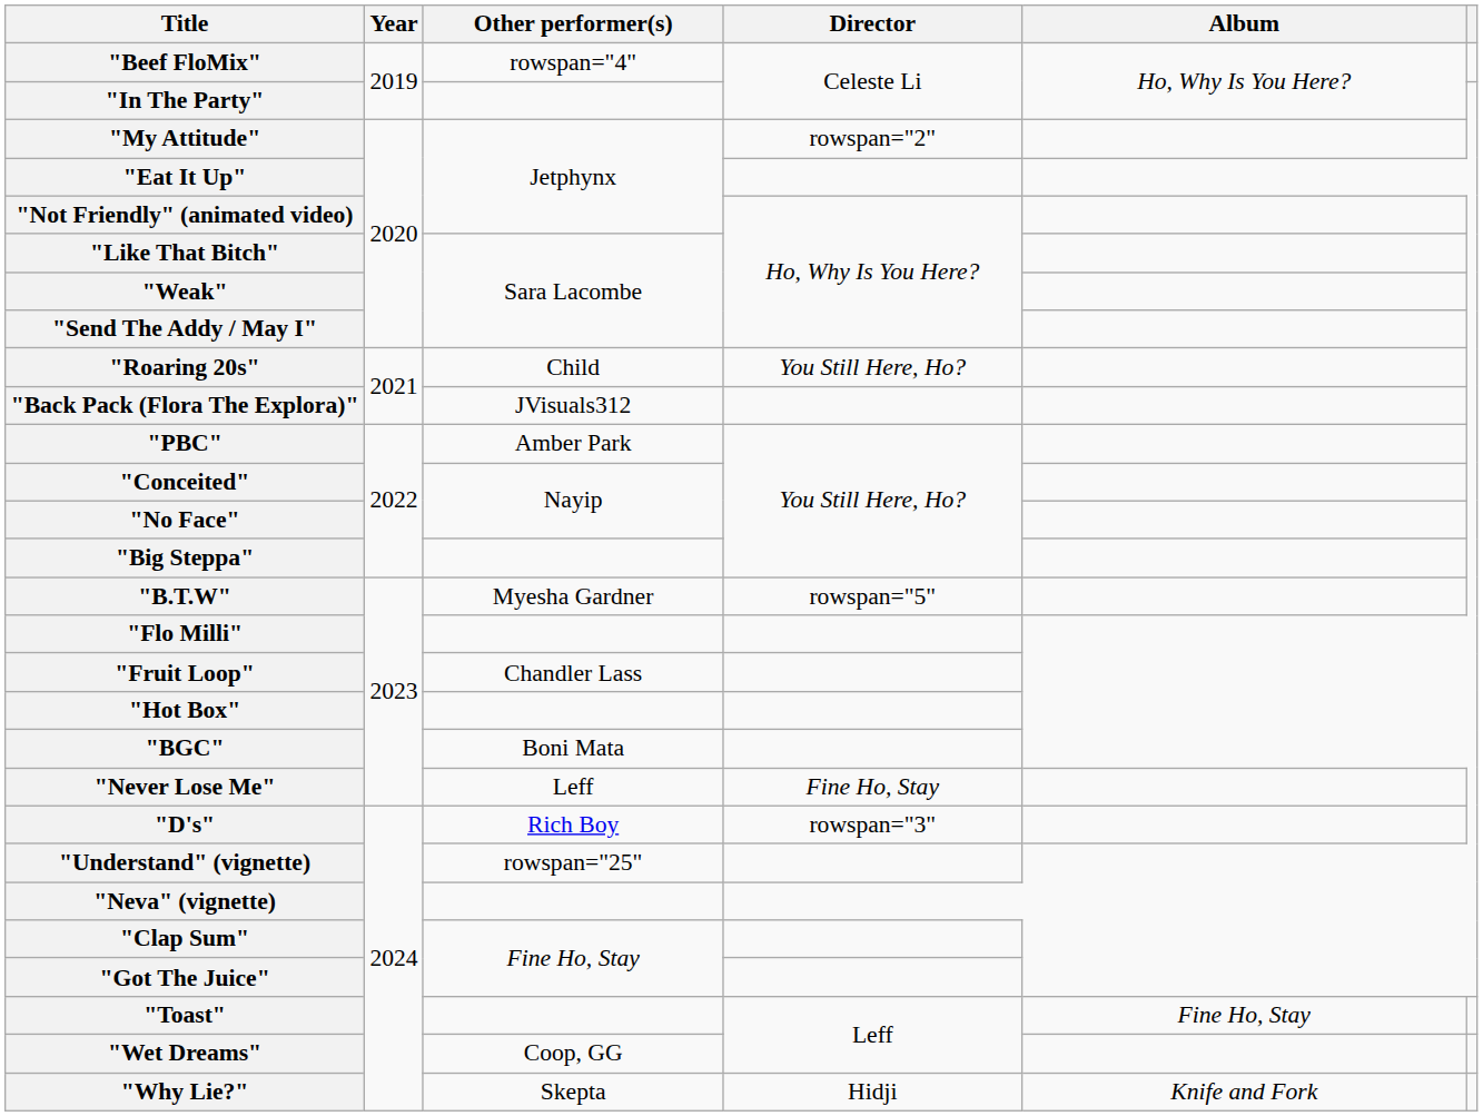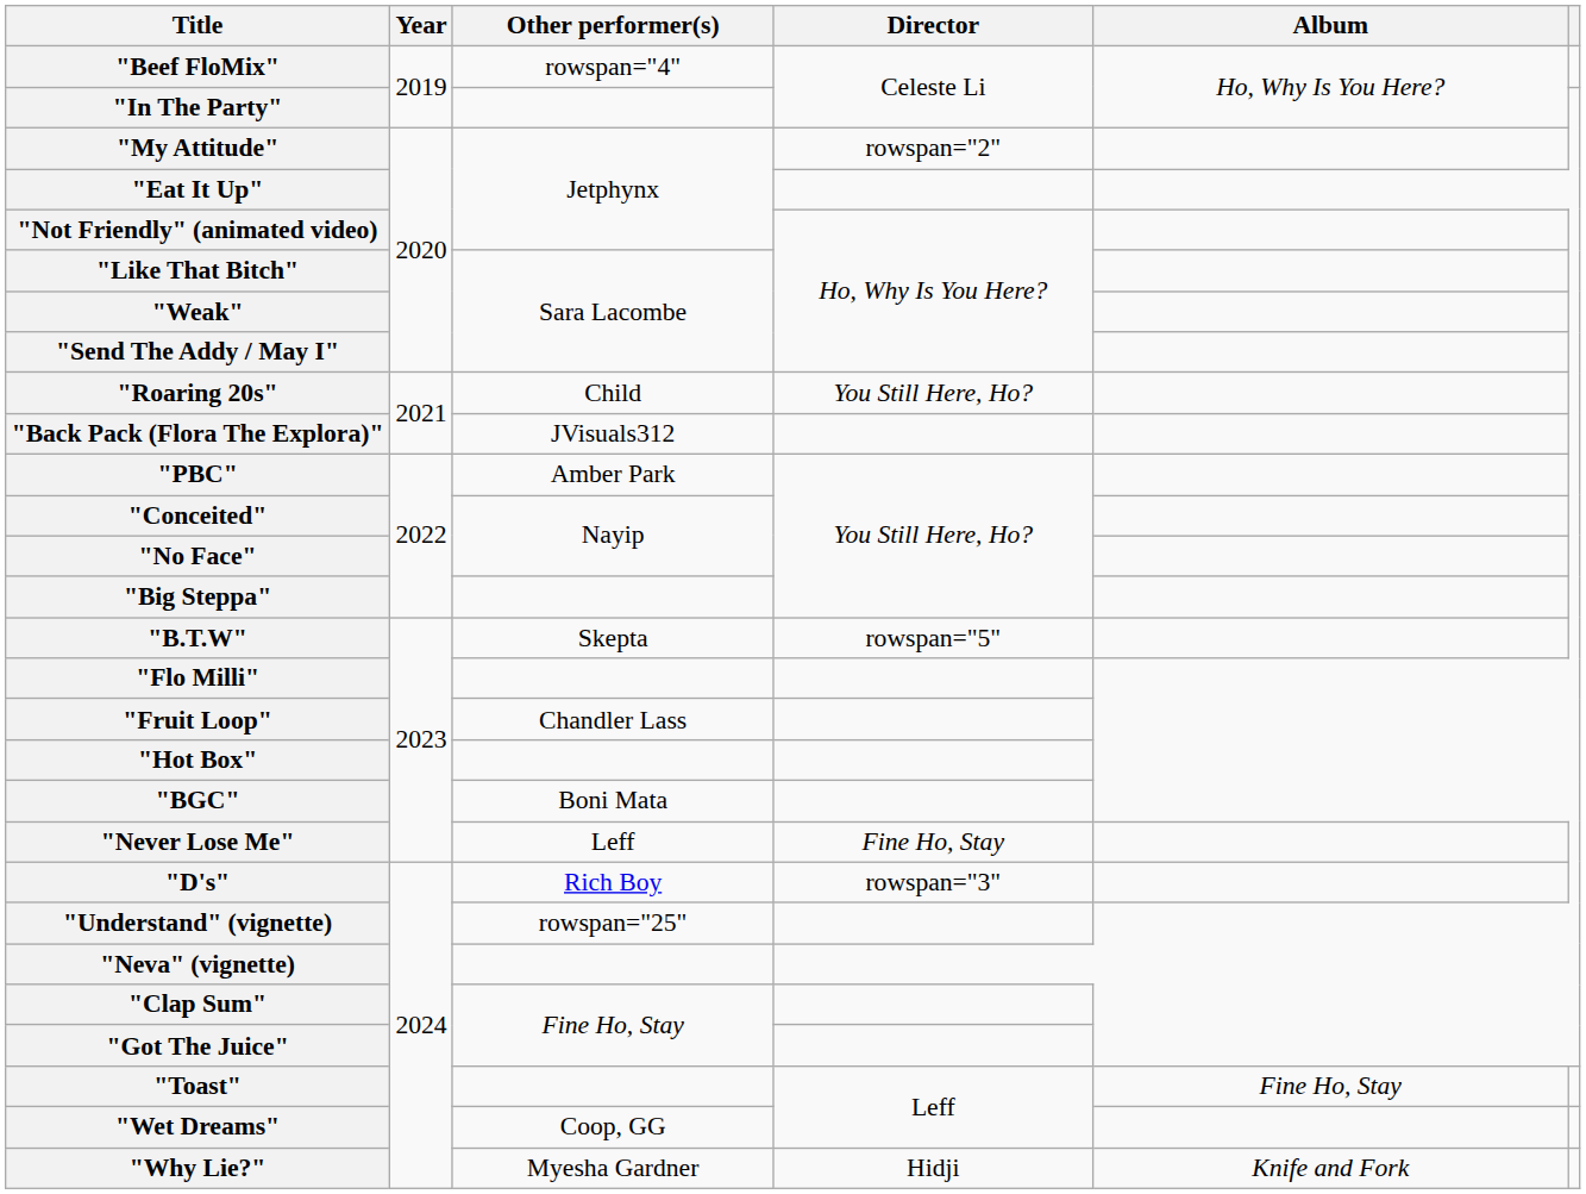"B.T.W" | Other performer(s): Myesha Gardner -> Skepta
"Why Lie?" | Other performer(s): Skepta -> Myesha Gardner
